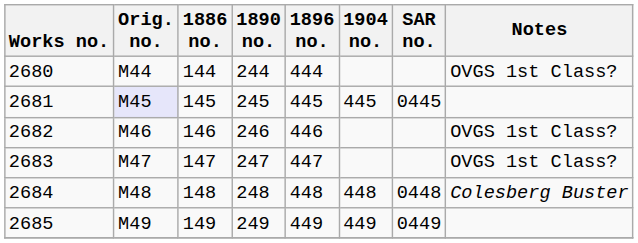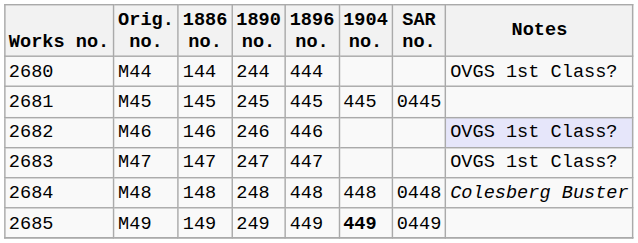2681 | Orig. no.: lavender background -> no background
2682 | Notes: no background -> lavender background
2685 | 1904 no.: normal -> bold
